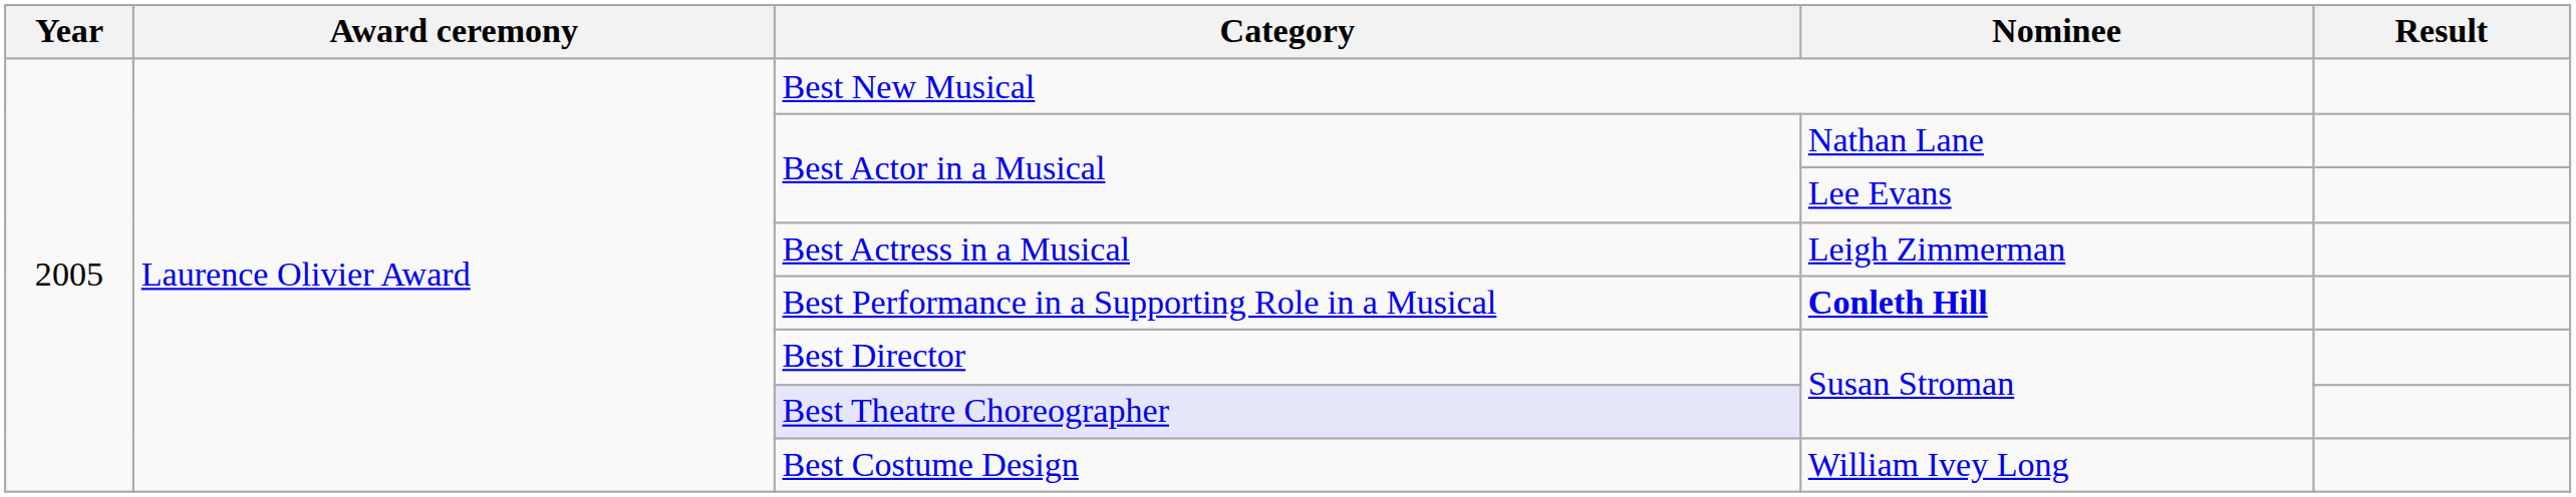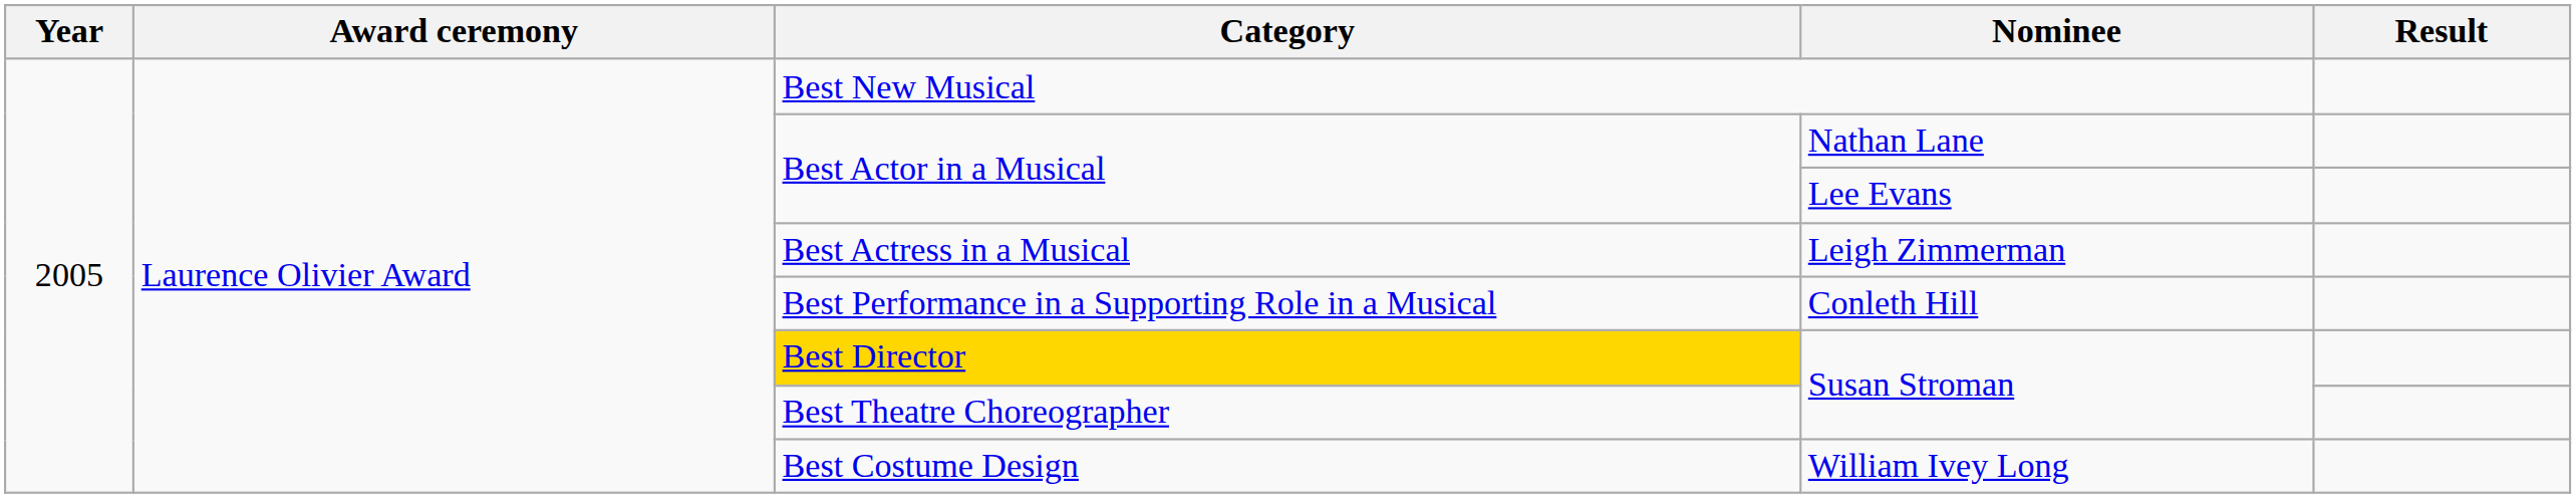Best Performance in a Supporting Role in a Musical | Nominee: bold -> normal
Best Director | Category: no background -> gold background
Best Theatre Choreographer | Category: lavender background -> no background
